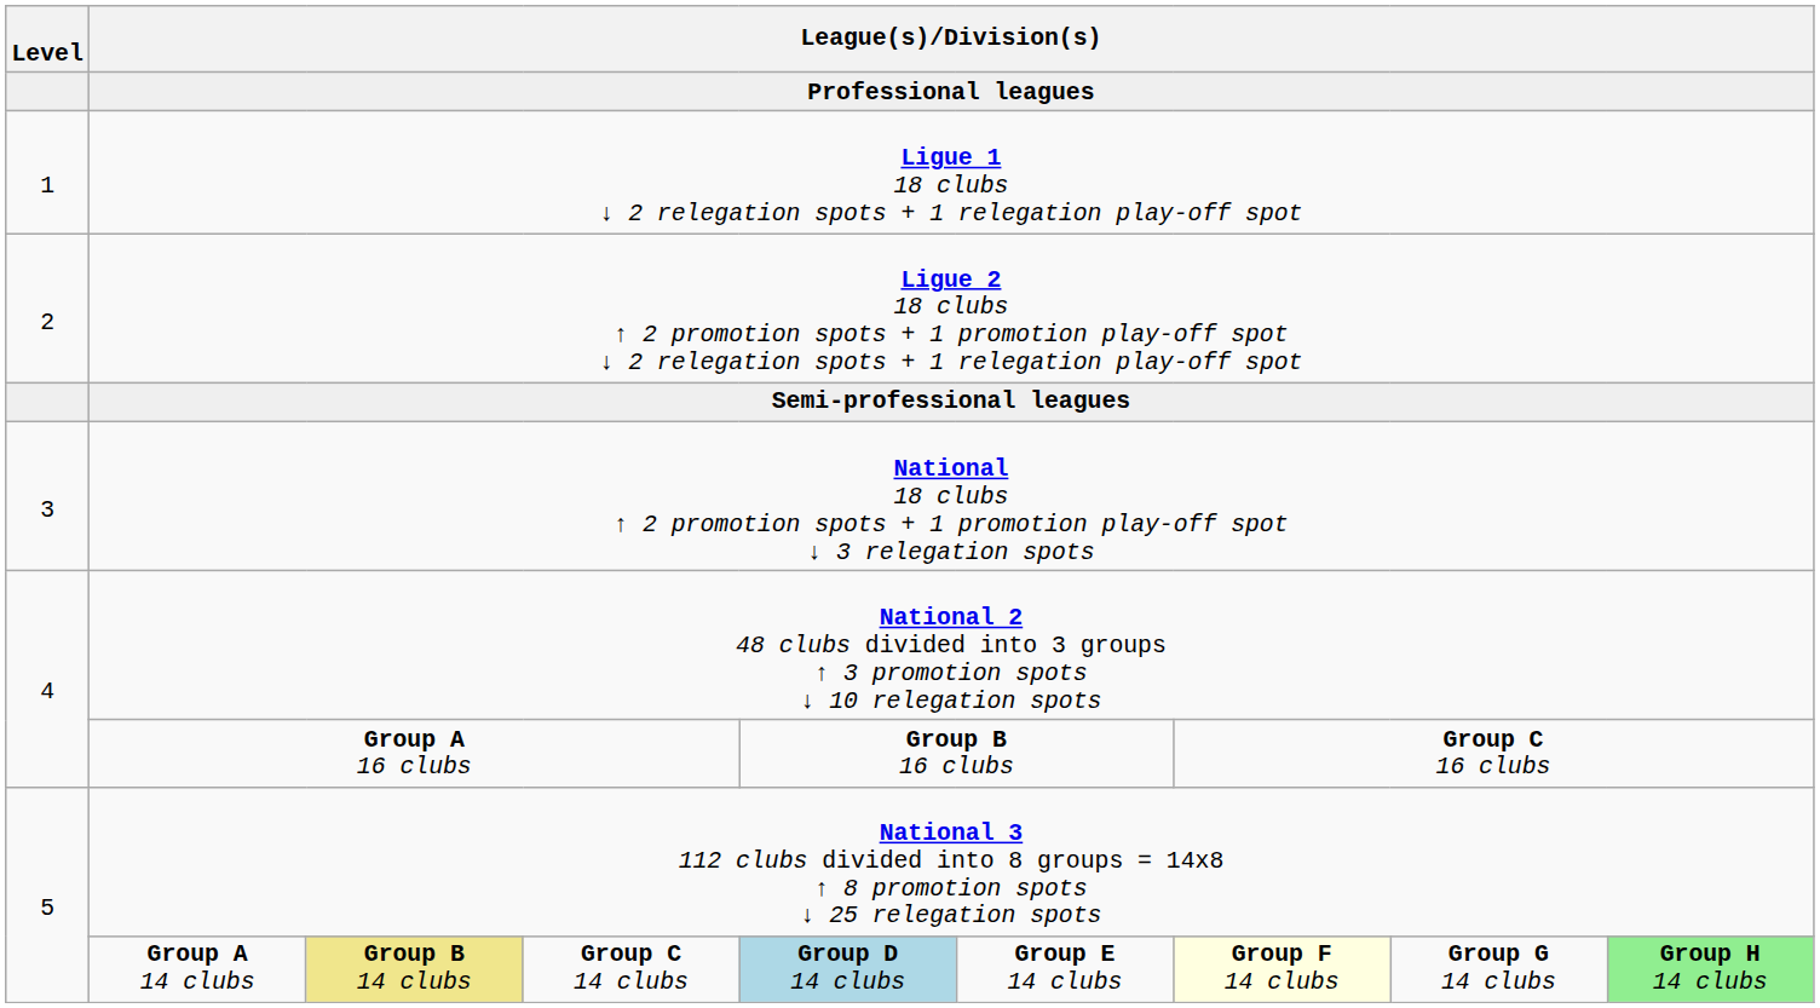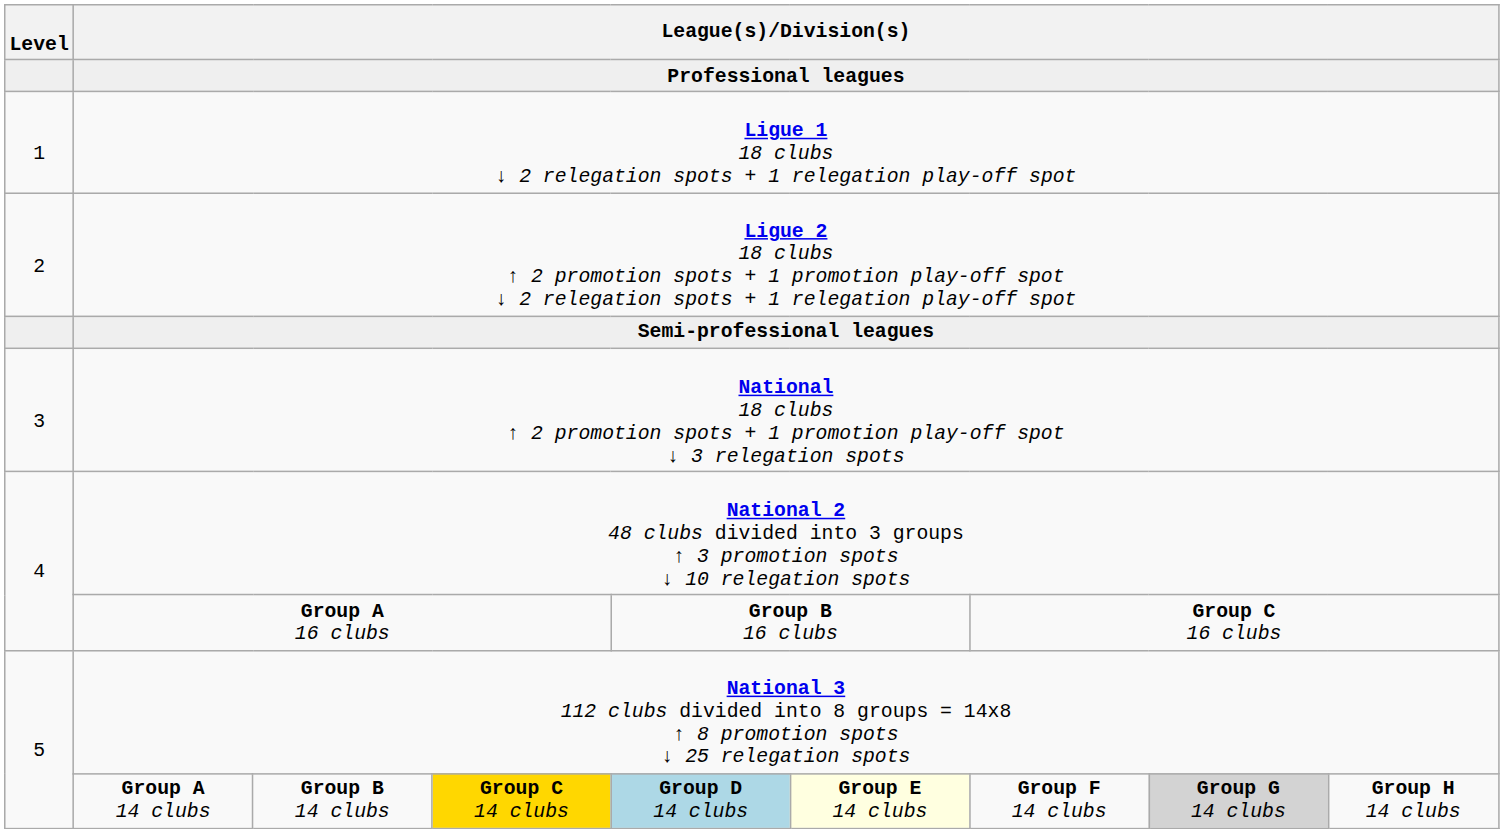Group A 14 clubs | column 3: khaki background -> no background
Group A 14 clubs | column 4: no background -> gold background
Group A 14 clubs | column 6: no background -> lightyellow background
Group A 14 clubs | column 7: lightyellow background -> no background
Group A 14 clubs | column 8: no background -> lightgrey background
Group A 14 clubs | column 9: lightgreen background -> no background
